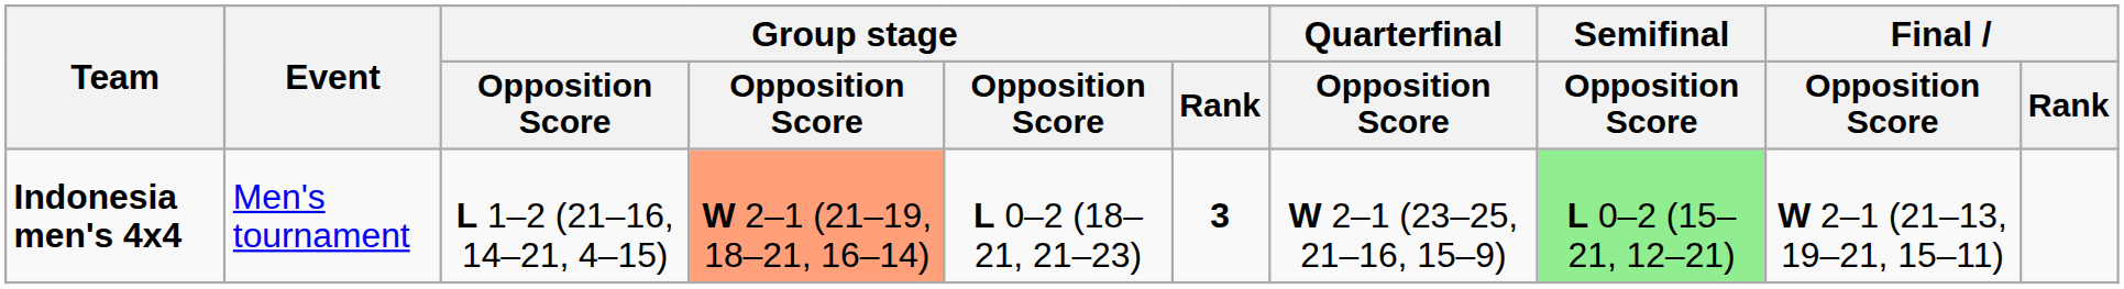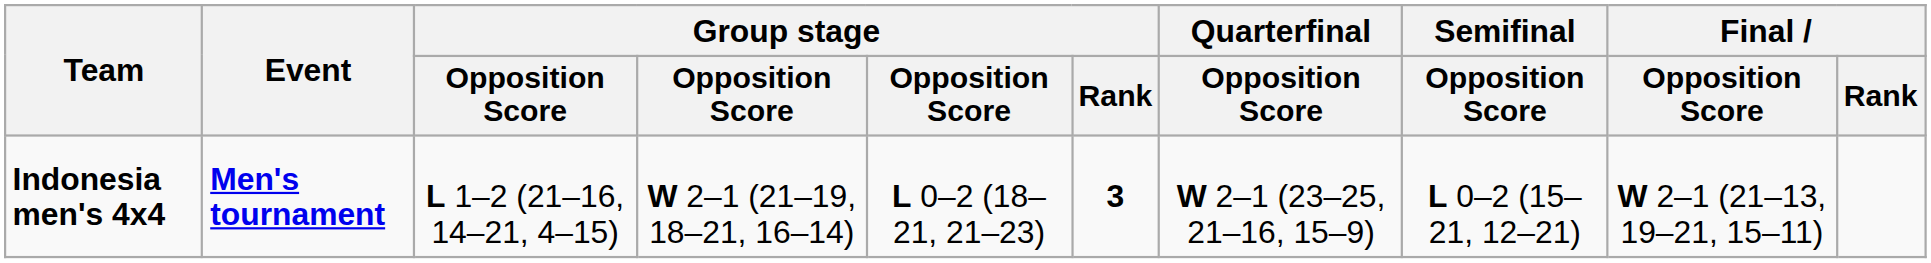Indonesia men's 4x4 | Event: normal -> bold
Indonesia men's 4x4 | column 4: lightsalmon background -> no background
Indonesia men's 4x4 | Semifinal / Opposition Score: lightgreen background -> no background
